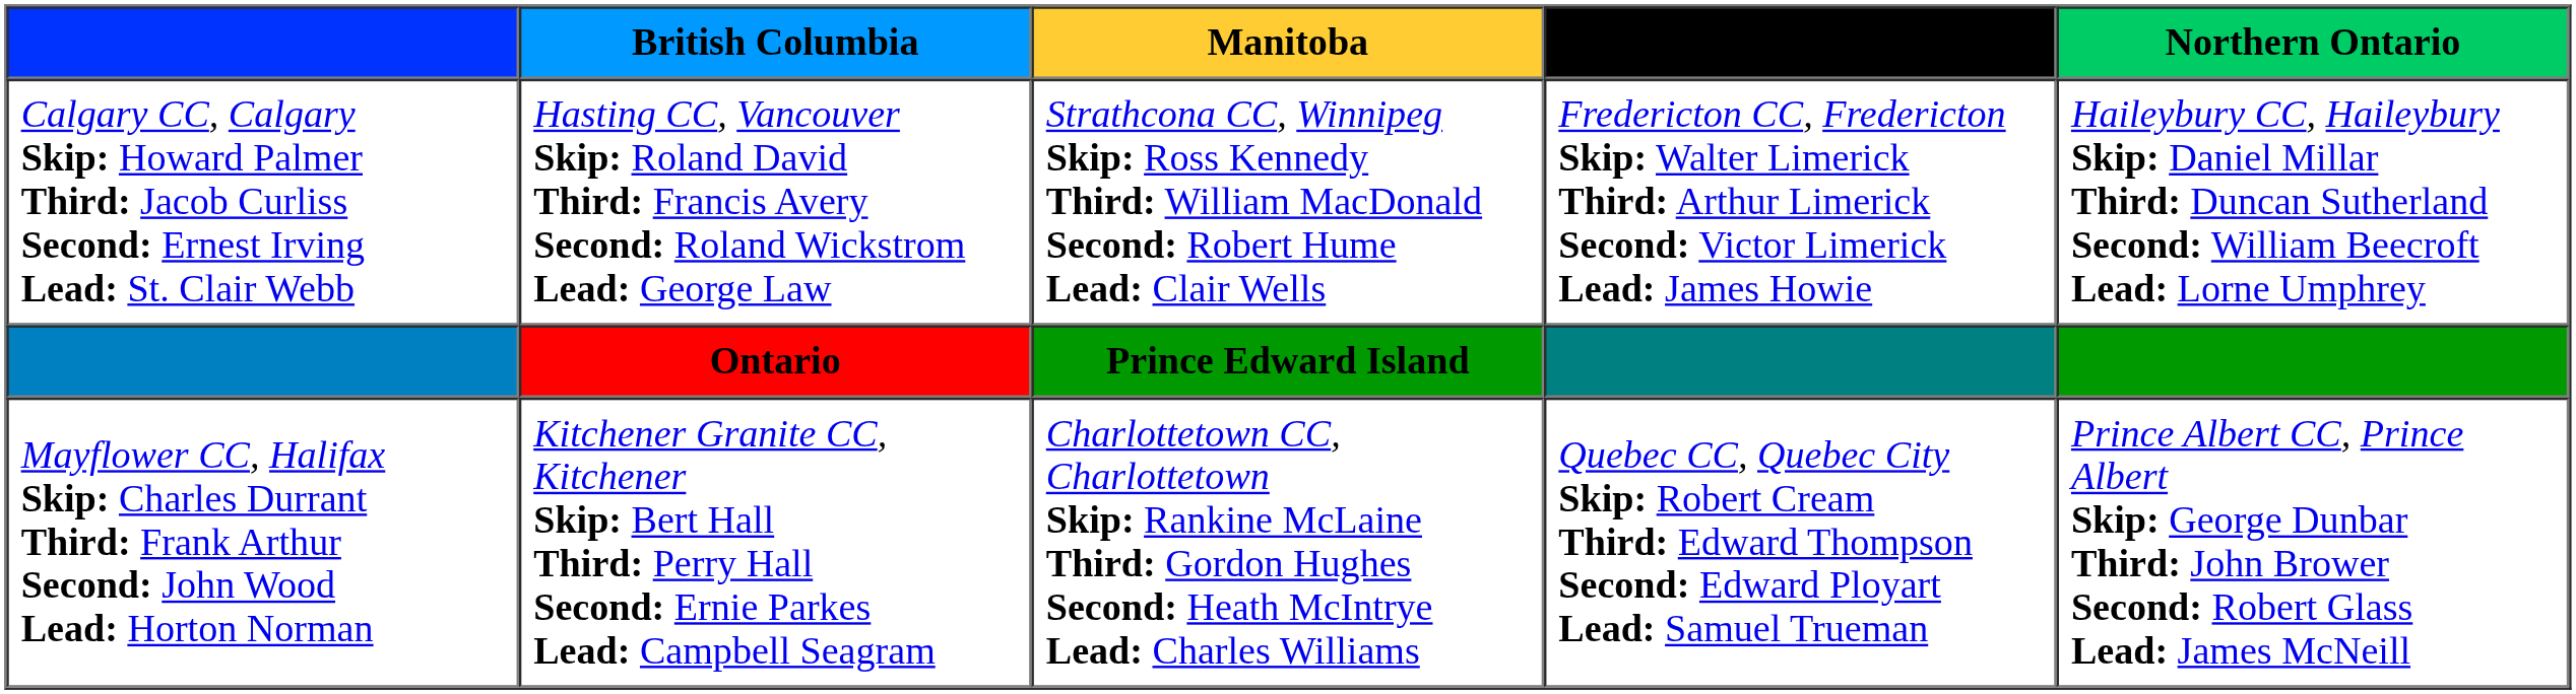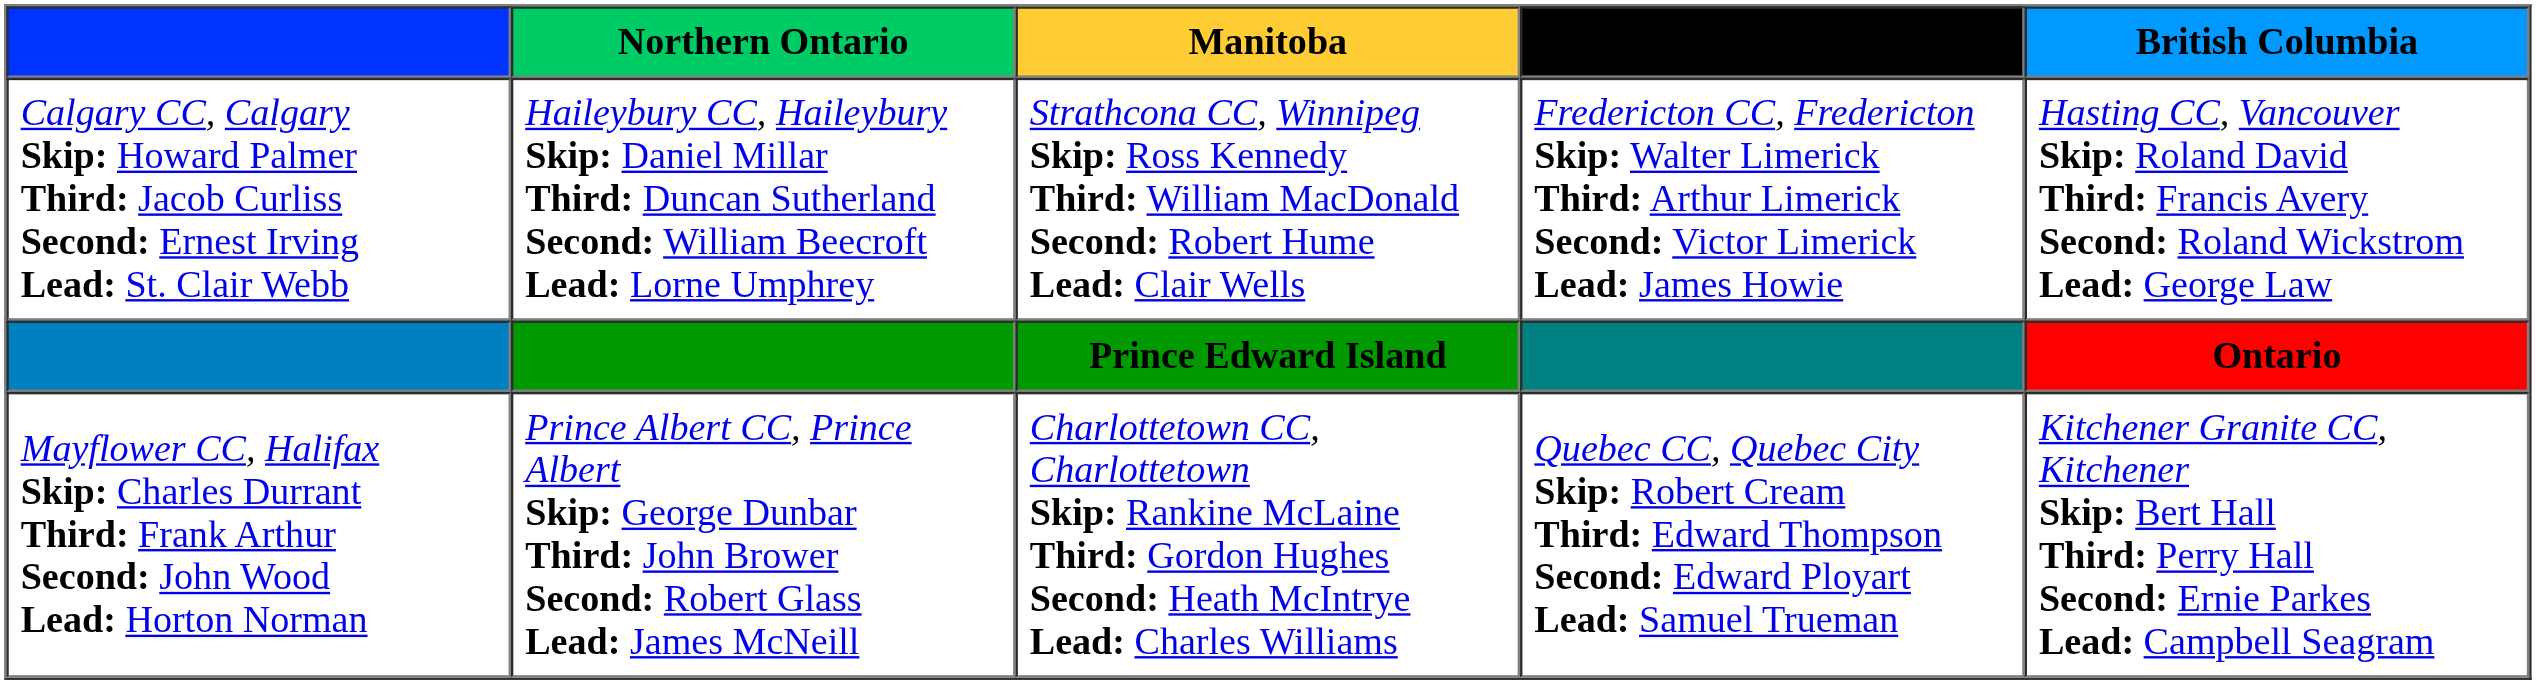columns swapped: British Columbia <-> Northern Ontario
